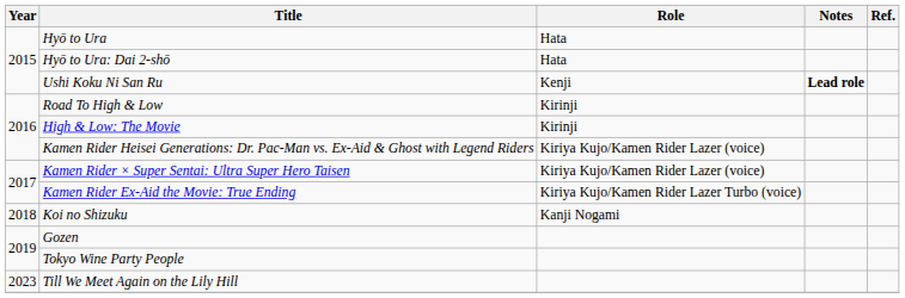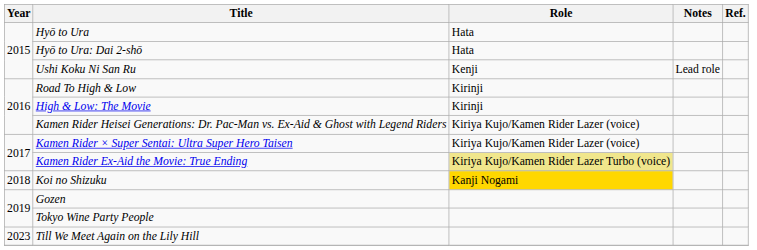Ushi Koku Ni San Ru | Notes: bold -> normal
Kamen Rider Ex-Aid the Movie: True Ending | Role: no background -> khaki background
Koi no Shizuku | Role: no background -> gold background
